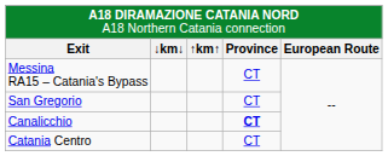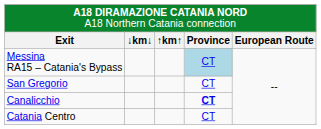Messina RA15 – Catania's Bypass | column 4: no background -> lightblue background
